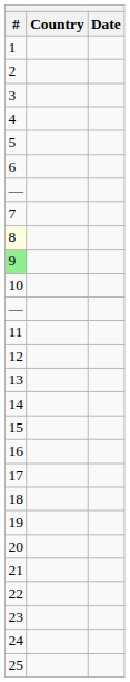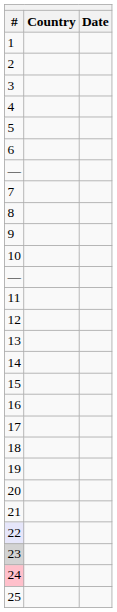8 | #: lightyellow background -> no background
9 | #: lightgreen background -> no background
22 | #: no background -> lavender background
23 | #: no background -> lightgrey background
24 | #: no background -> pink background
